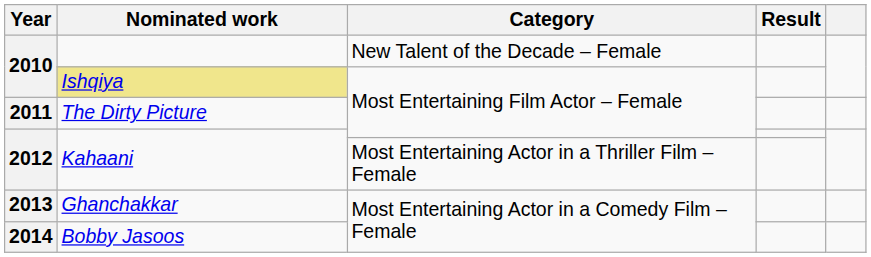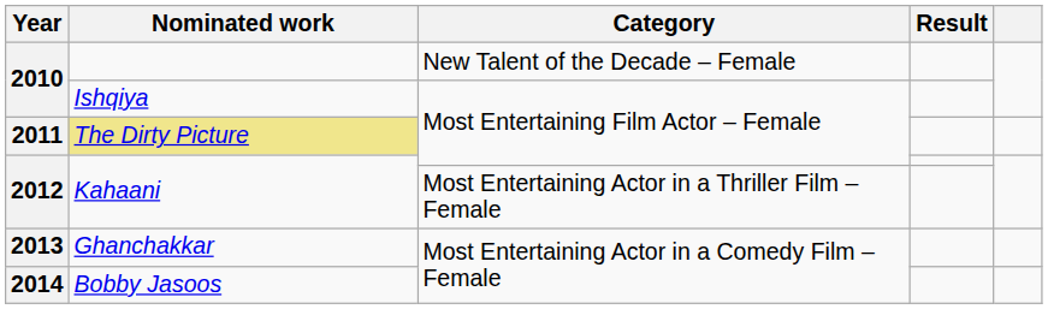Ishqiya | Nominated work: khaki background -> no background
The Dirty Picture | Nominated work: no background -> khaki background
